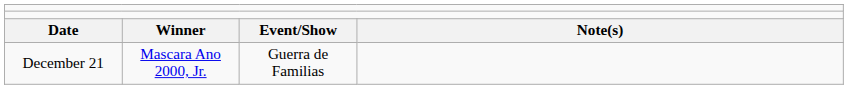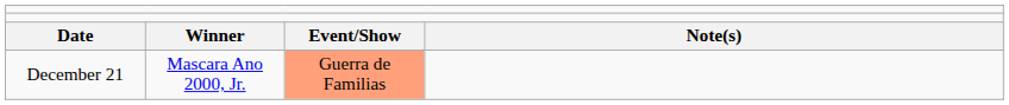December 21 | column 3: no background -> lightsalmon background
